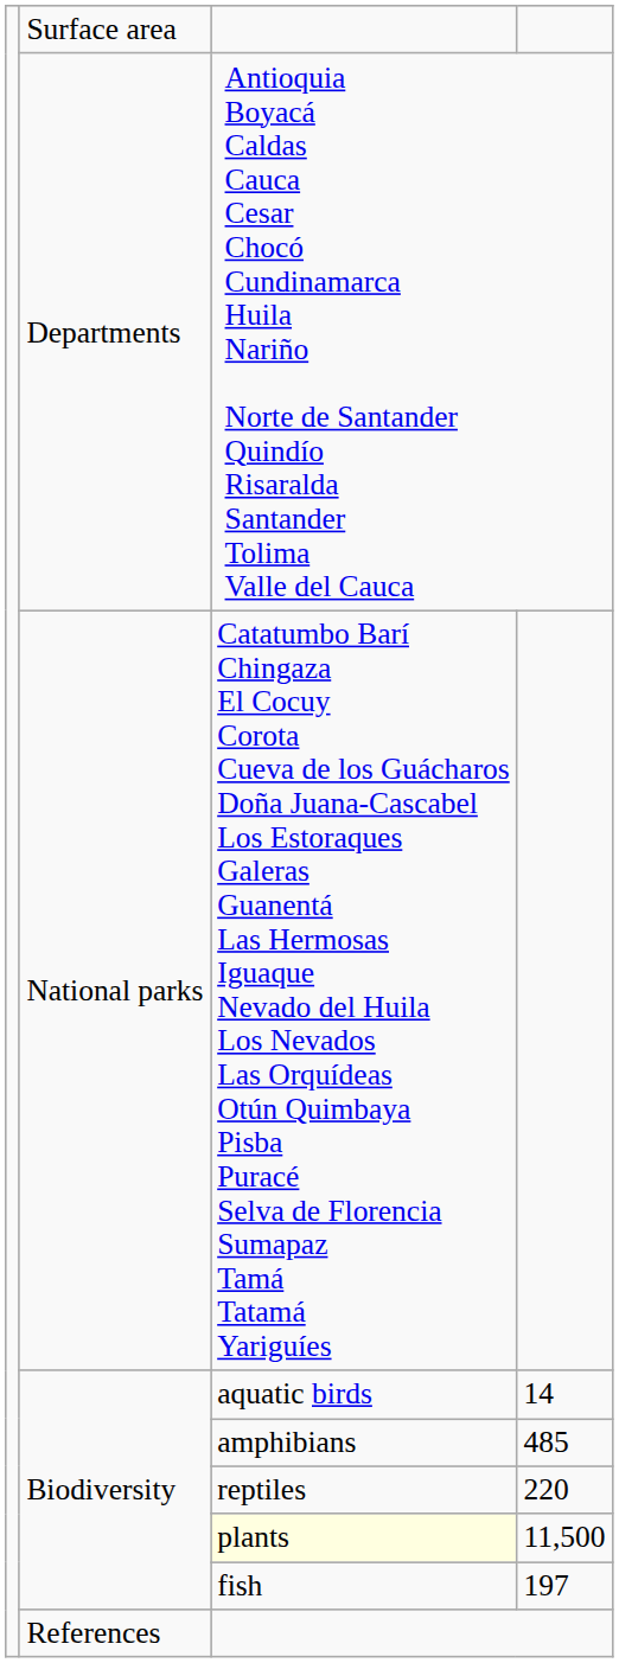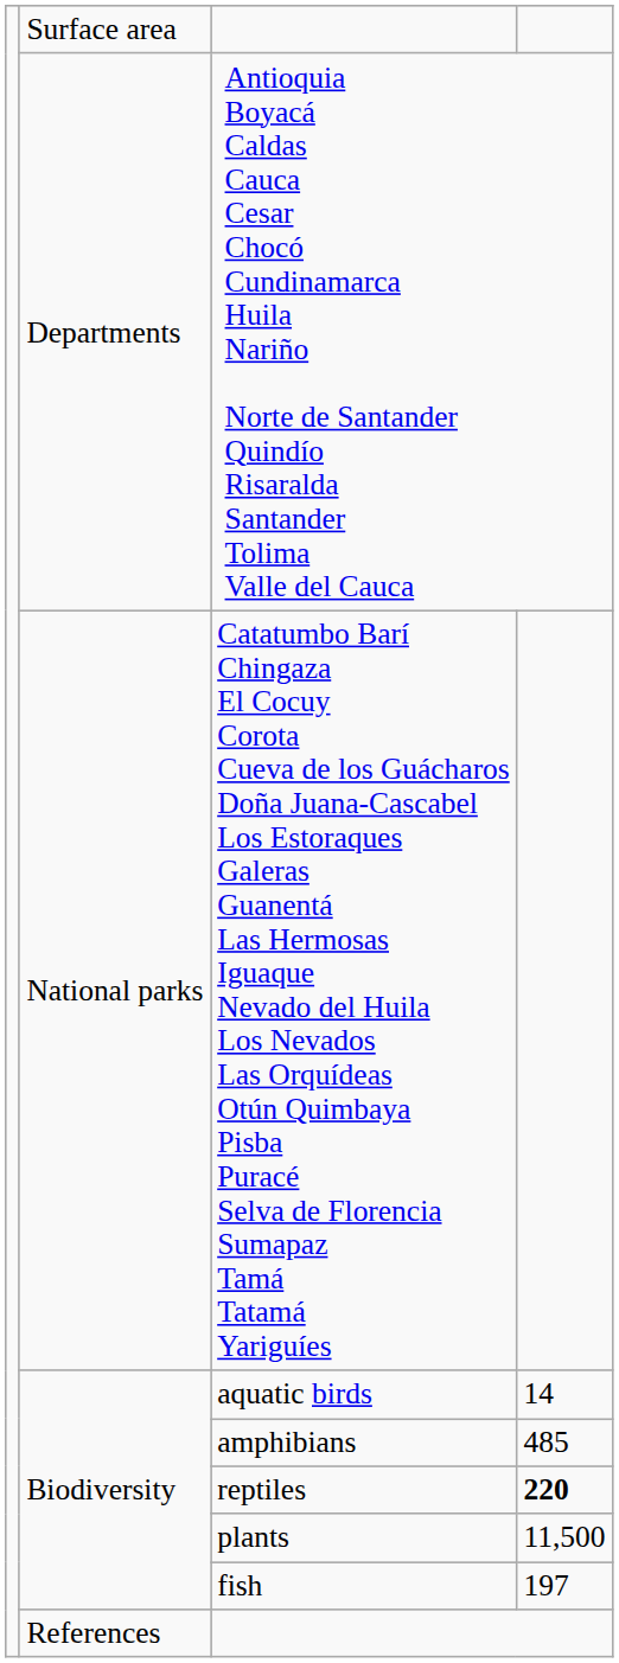reptiles | column 4: normal -> bold
plants | column 3: lightyellow background -> no background
